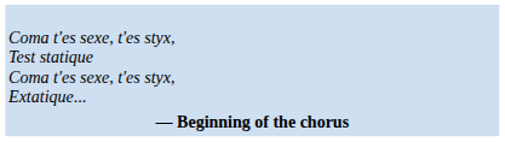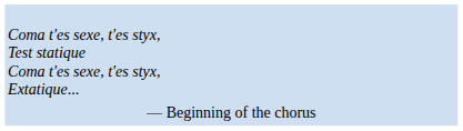row 2 | column 1: bold -> normal
